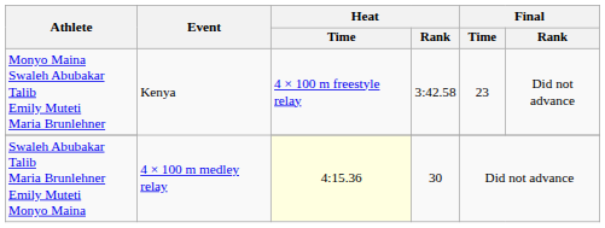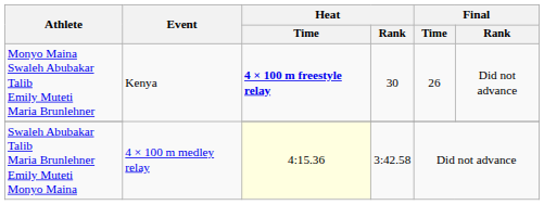row 3 | Heat / Time: normal -> bold
row 3 | Heat / Rank: 3:42.58 -> 30
row 3 | Final / Time: 23 -> 26
row 4 | Heat / Rank: 30 -> 3:42.58
